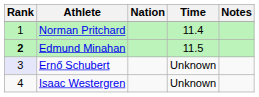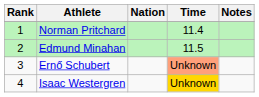Edmund Minahan | Rank: bold -> normal
Ernő Schubert | Rank: lavender background -> no background
Ernő Schubert | Time: no background -> lightsalmon background
Isaac Westergren | Time: no background -> gold background
